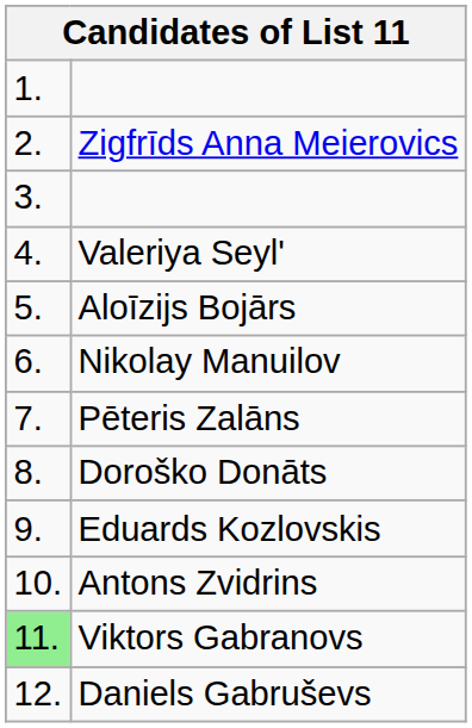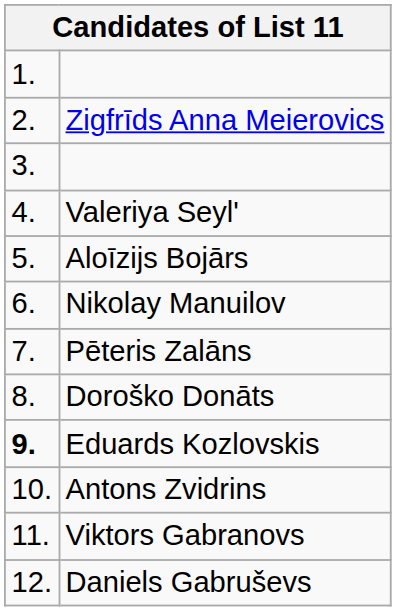Eduards Kozlovskis | column 1: normal -> bold
Viktors Gabranovs | column 1: lightgreen background -> no background
